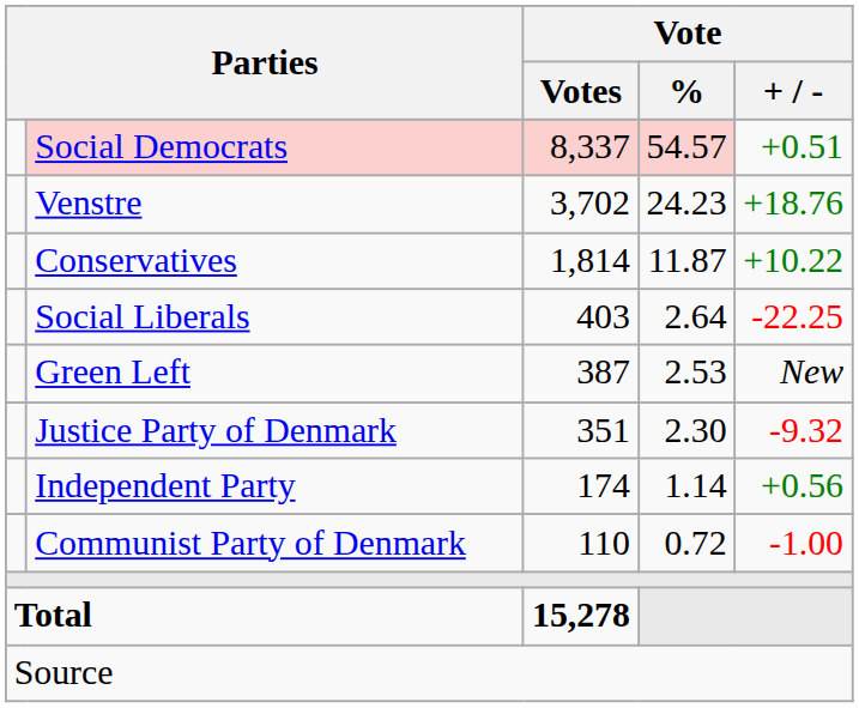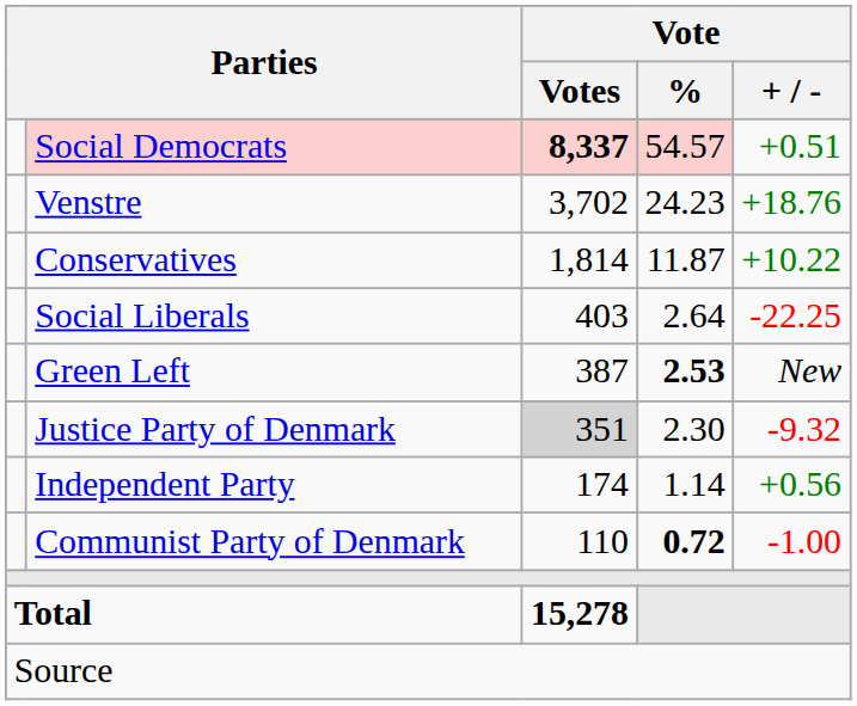Social Democrats | Vote / Votes: normal -> bold
Green Left | Vote / %: normal -> bold
Justice Party of Denmark | Vote / Votes: no background -> lightgrey background
Communist Party of Denmark | Vote / %: normal -> bold
